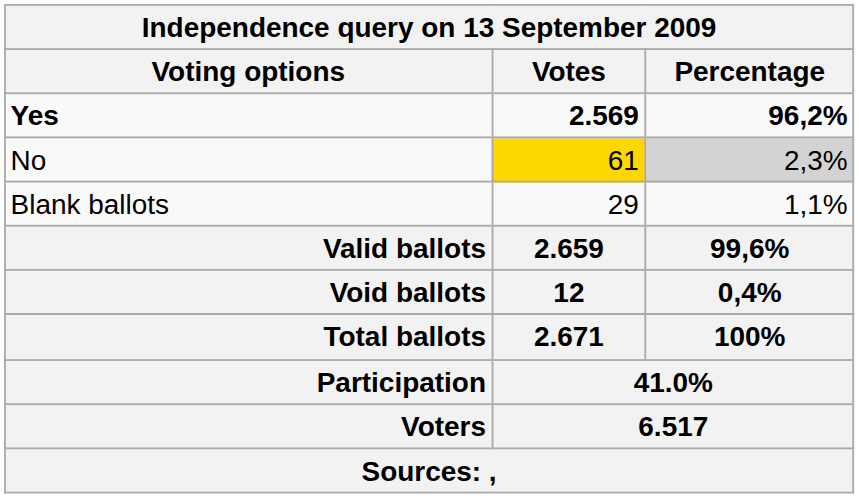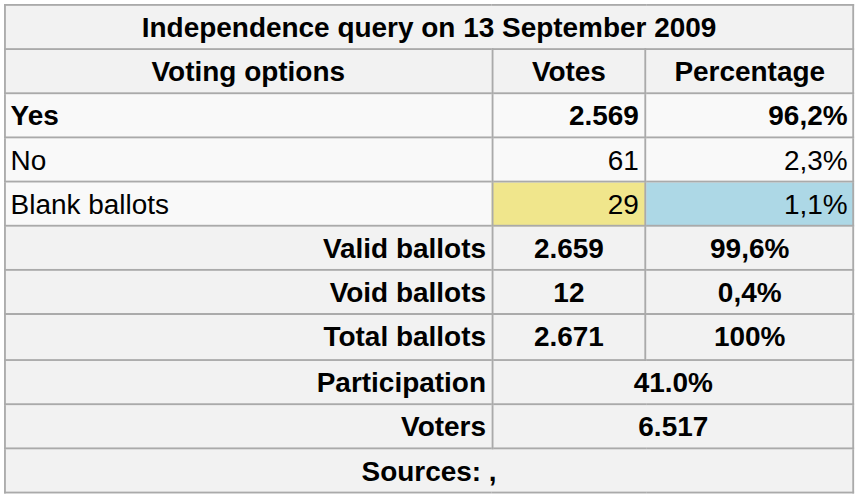No | Votes: gold background -> no background
No | Percentage: lightgrey background -> no background
Blank ballots | Votes: no background -> khaki background
Blank ballots | Percentage: no background -> lightblue background
